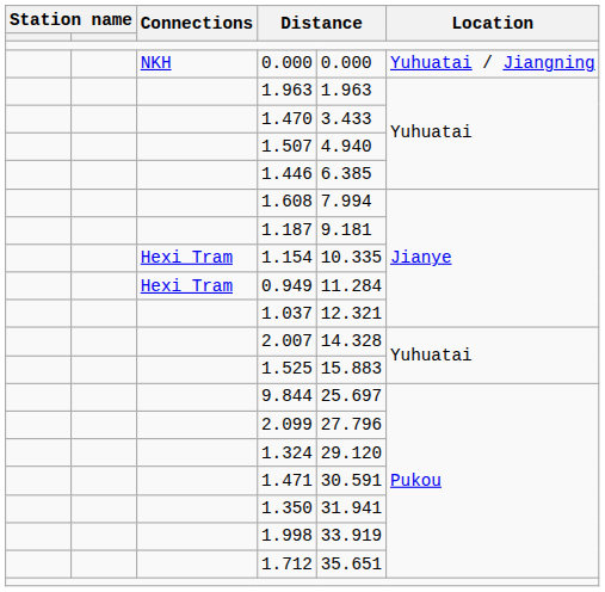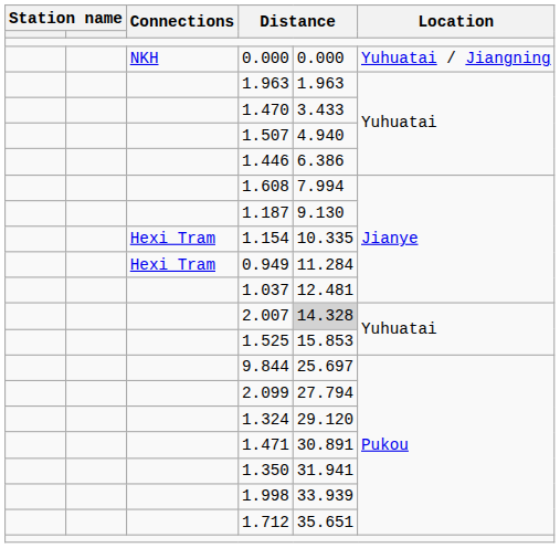1.446 | column 5: 6.385 -> 6.386
1.187 | column 5: 9.181 -> 9.130
1.037 | column 5: 12.321 -> 12.481
2.007 | column 5: no background -> lightgrey background
1.525 | column 5: 15.883 -> 15.853
2.099 | column 5: 27.796 -> 27.794
1.471 | column 5: 30.591 -> 30.891
1.998 | column 5: 33.919 -> 33.939
